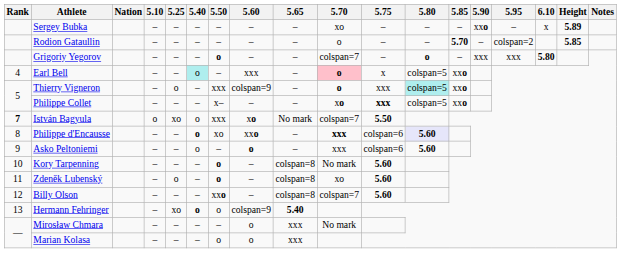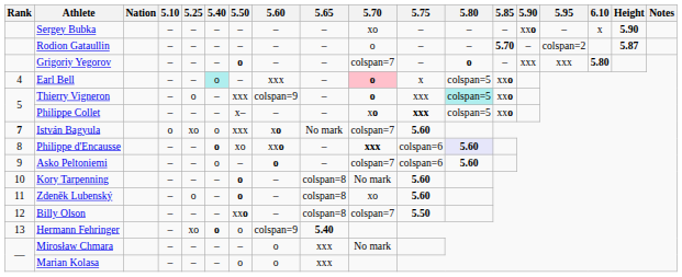Sergey Bubka | Height: 5.89 -> 5.90
Rodion Gataullin | Height: 5.85 -> 5.87
István Bagyula | 5.75: 5.50 -> 5.60
Asko Peltoniemi | 5.70: xxx -> colspan=7
Billy Olson | 5.75: 5.60 -> 5.50
